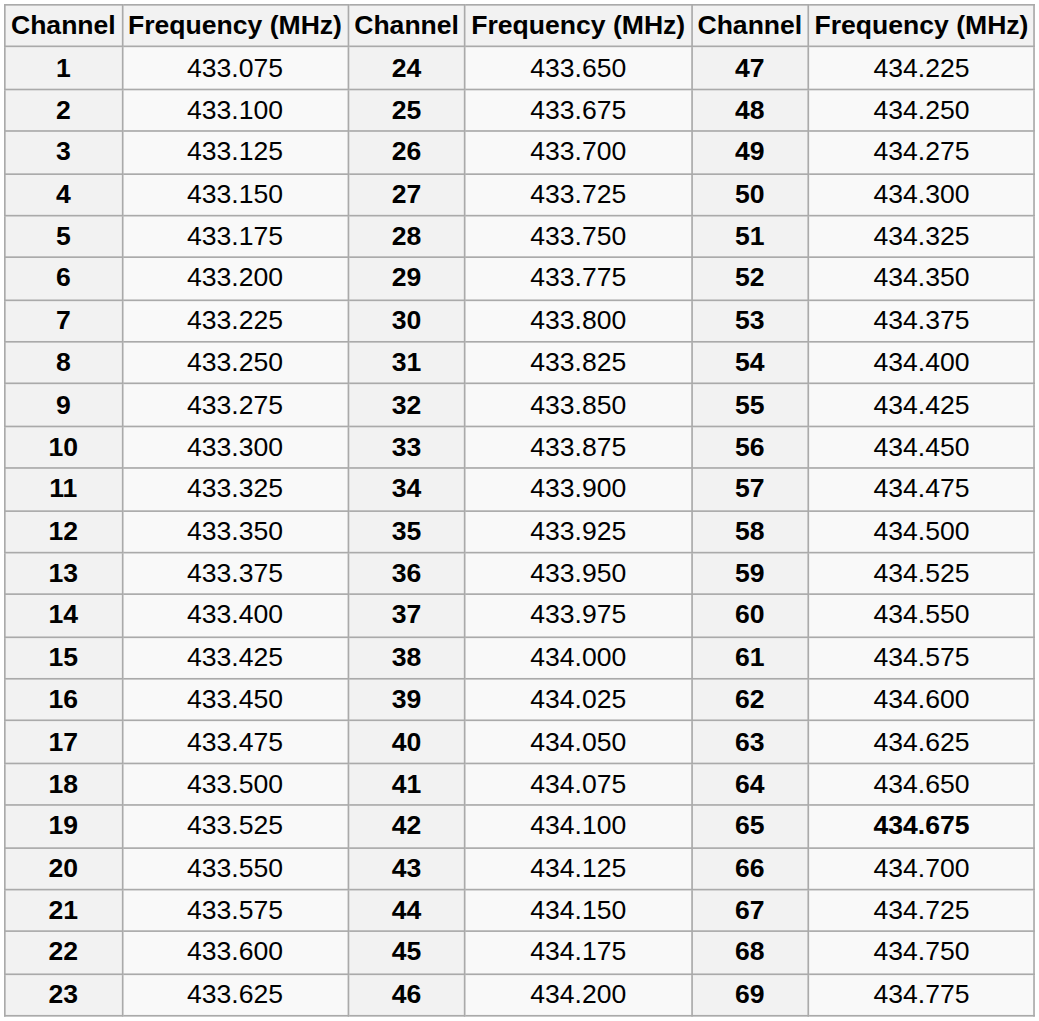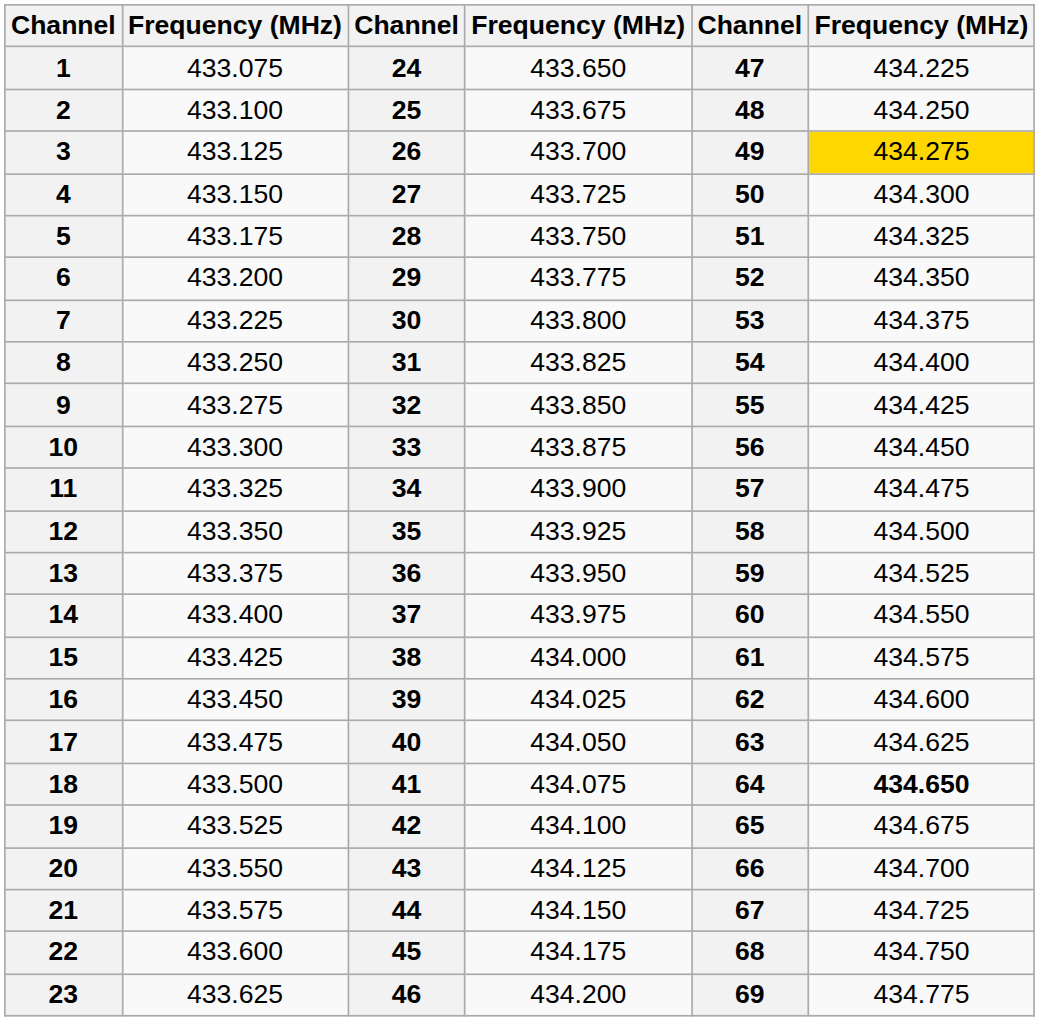3 | column 6: no background -> gold background
18 | column 6: normal -> bold
19 | column 6: bold -> normal
